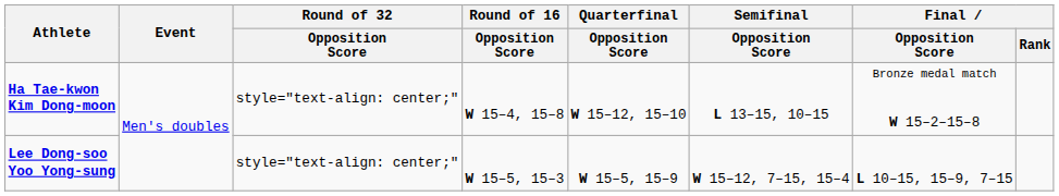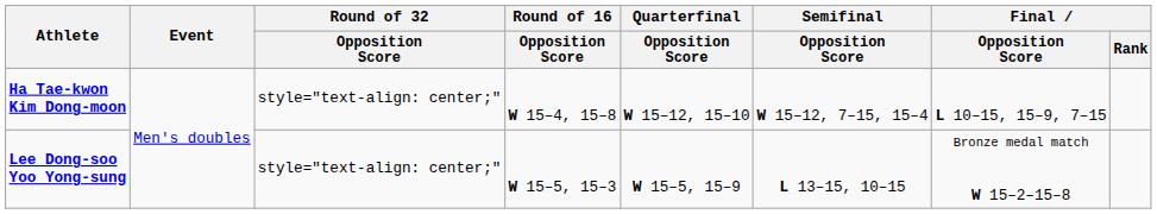Ha Tae-kwon Kim Dong-moon | Semifinal / Opposition Score: L 13–15, 10–15 -> W 15–12, 7–15, 15–4
Ha Tae-kwon Kim Dong-moon | Final / Opposition Score: Bronze medal match W 15–2–15–8 -> L 10–15, 15–9, 7–15
Lee Dong-soo Yoo Yong-sung | Semifinal / Opposition Score: W 15–12, 7–15, 15–4 -> L 13–15, 10–15
Lee Dong-soo Yoo Yong-sung | Final / Opposition Score: L 10–15, 15–9, 7–15 -> Bronze medal match W 15–2–15–8
